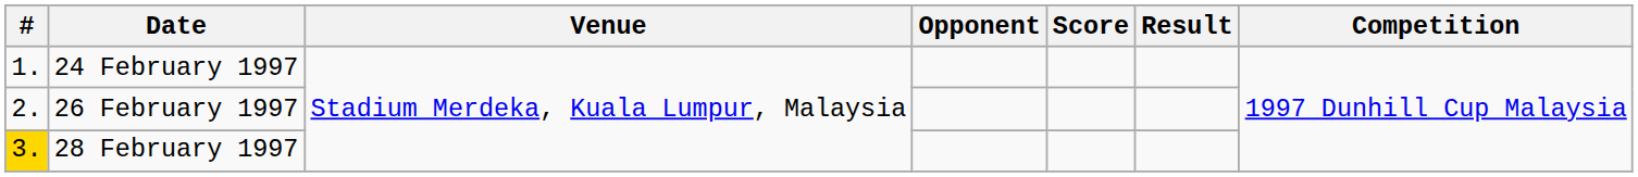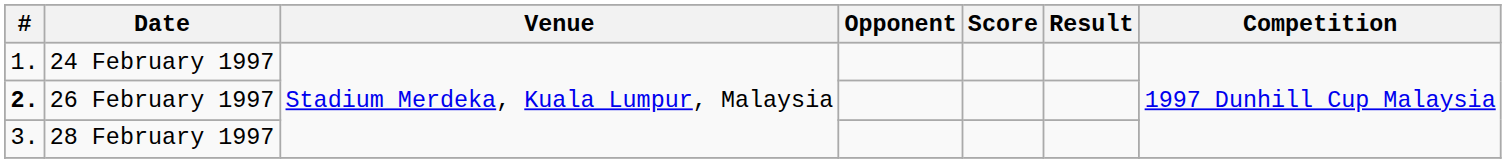26 February 1997 | #: normal -> bold
28 February 1997 | #: gold background -> no background
